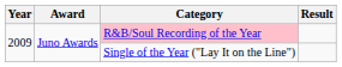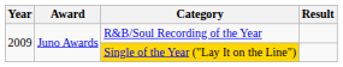R&B/Soul Recording of the Year | Category: pink background -> no background
Single of the Year ("Lay It on the Line") | Category: no background -> gold background
